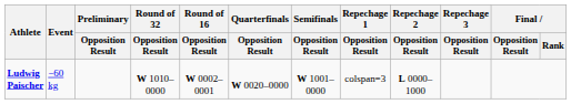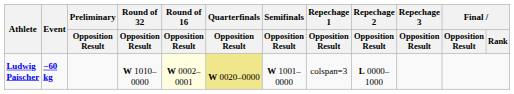Ludwig Paischer | Event: normal -> bold
Ludwig Paischer | Round of 16 / Opposition Result: no background -> lightyellow background
Ludwig Paischer | Quarterfinals / Opposition Result: no background -> khaki background
